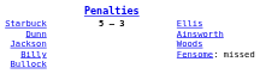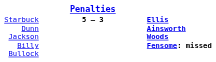Starbuck Dunn Jackson Billy Bullock | column 3: normal -> bold
